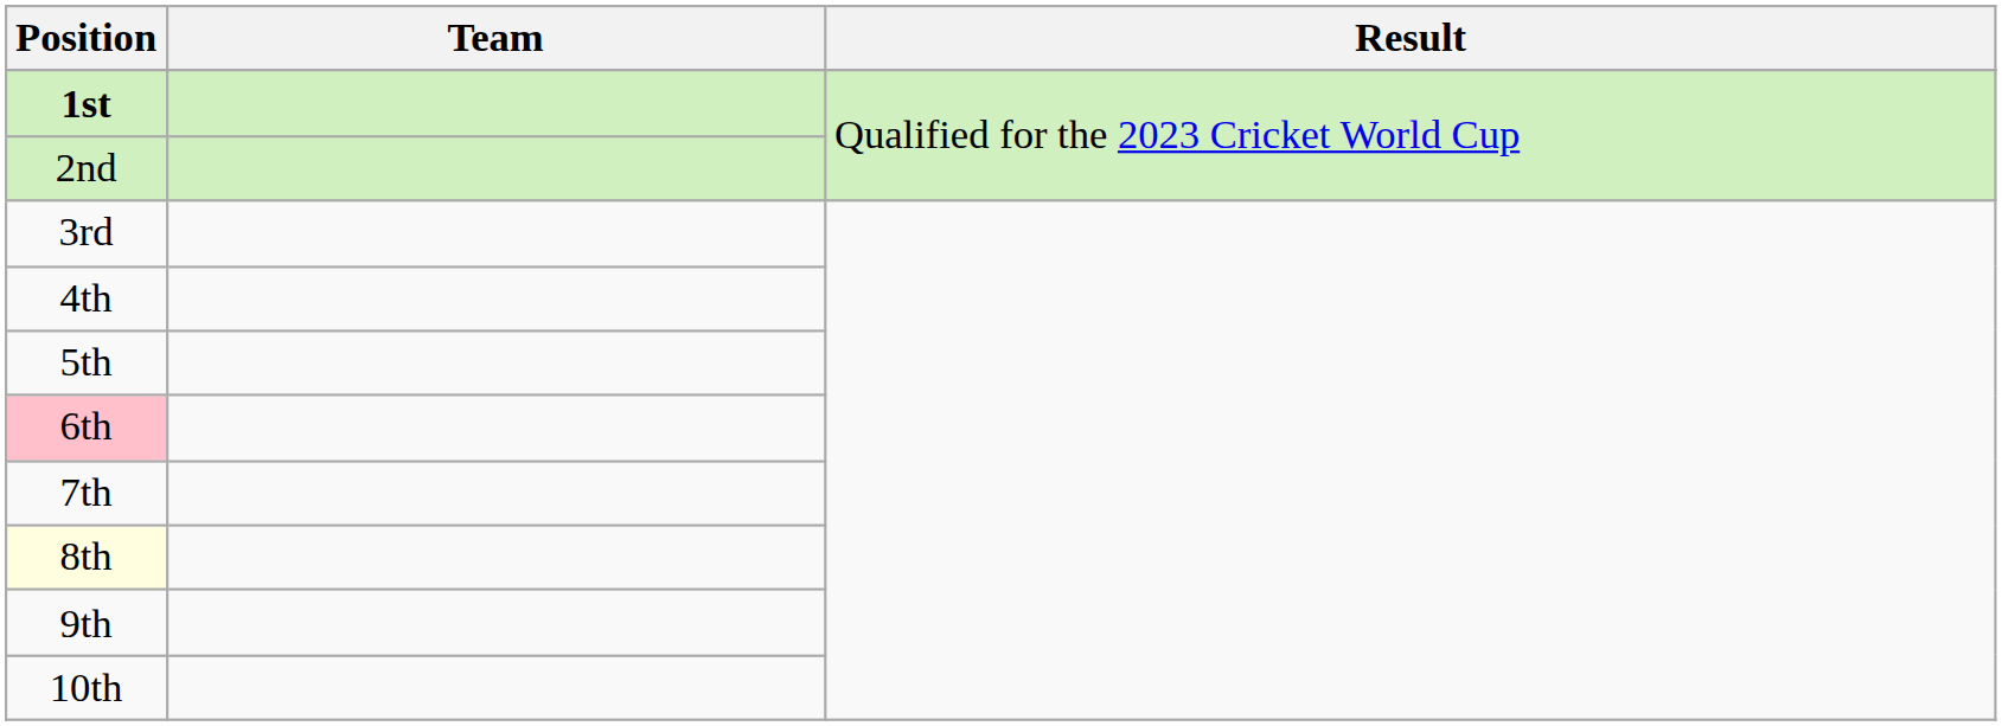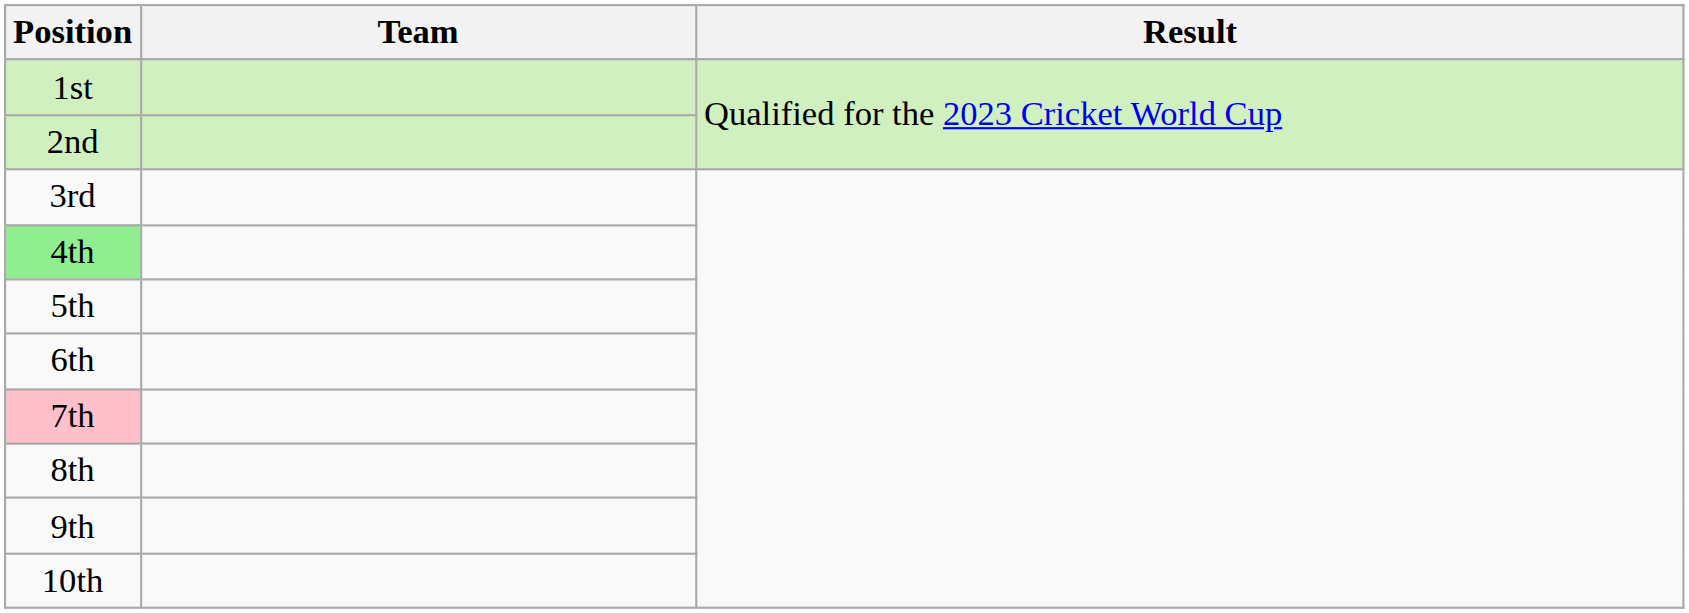1st | Position: bold -> normal
4th | Position: no background -> lightgreen background
6th | Position: pink background -> no background
7th | Position: no background -> pink background
8th | Position: lightyellow background -> no background
